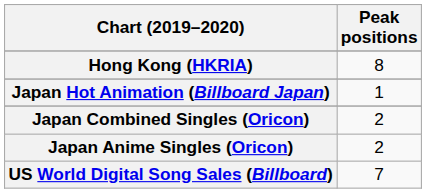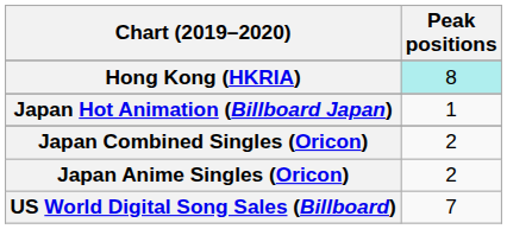Hong Kong (HKRIA) | Peak positions: no background -> paleturquoise background
